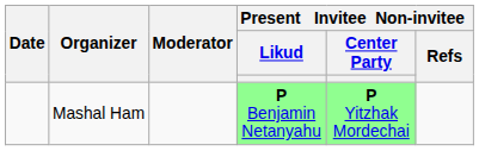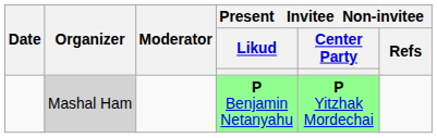Mashal Ham | Organizer: no background -> lightgrey background
